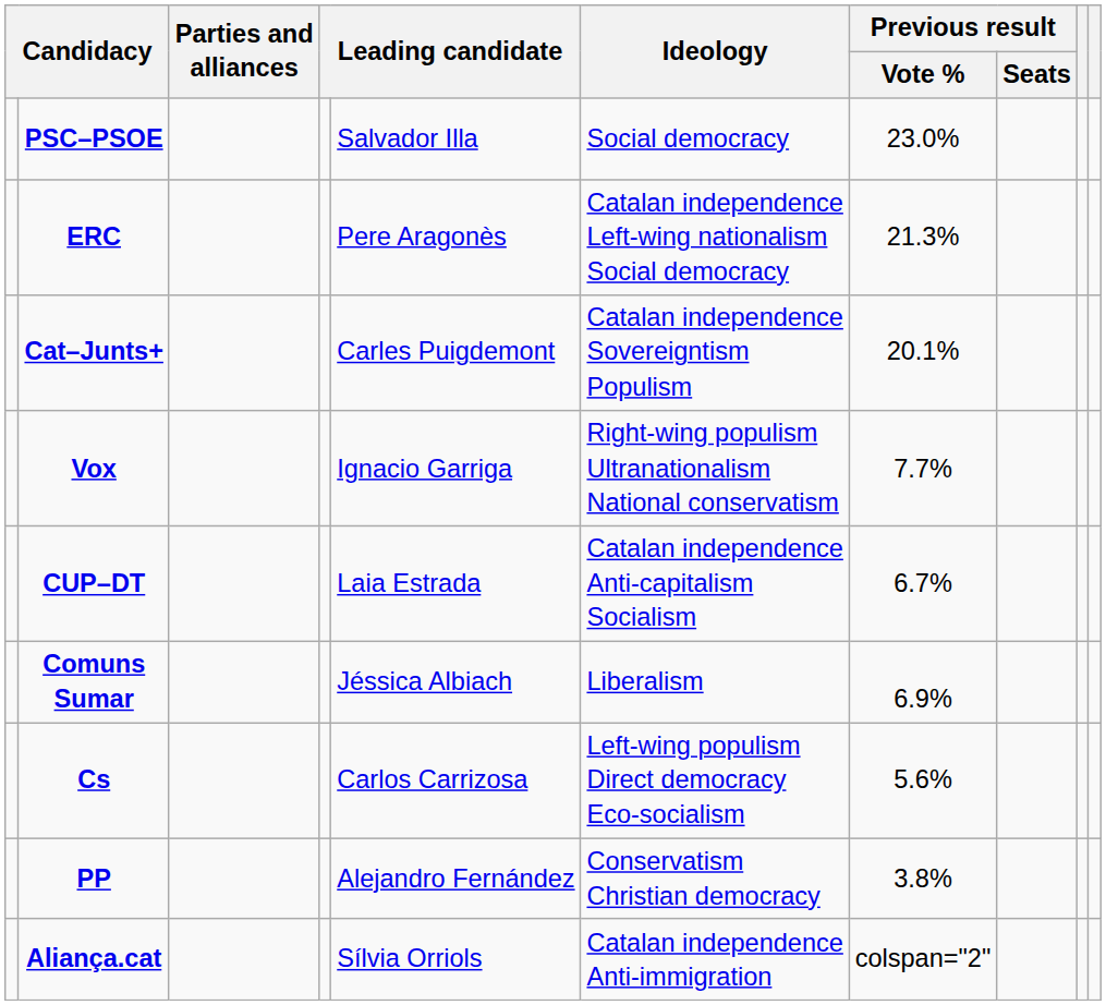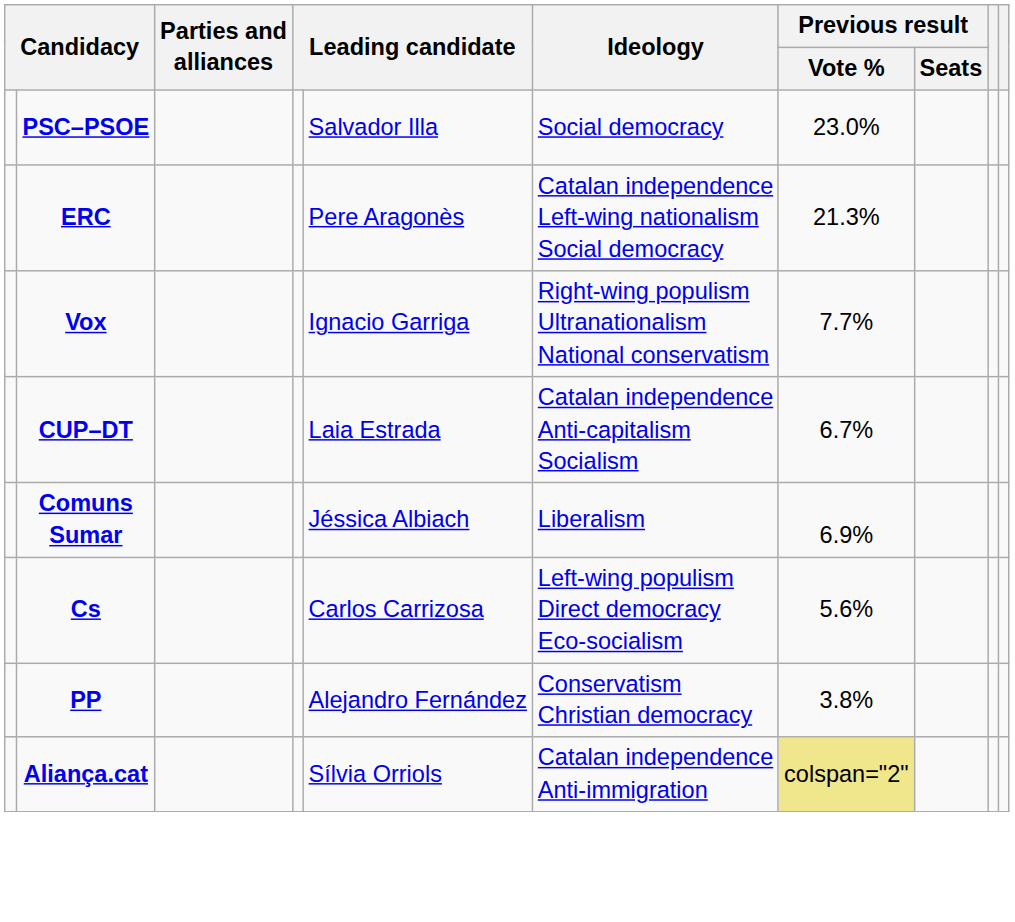- row: Cat–Junts+ | Carles Puigdemont | Catalan independence Sovereigntism Populism | 20.1%
Aliança.cat | Previous result / Vote %: no background -> khaki background
